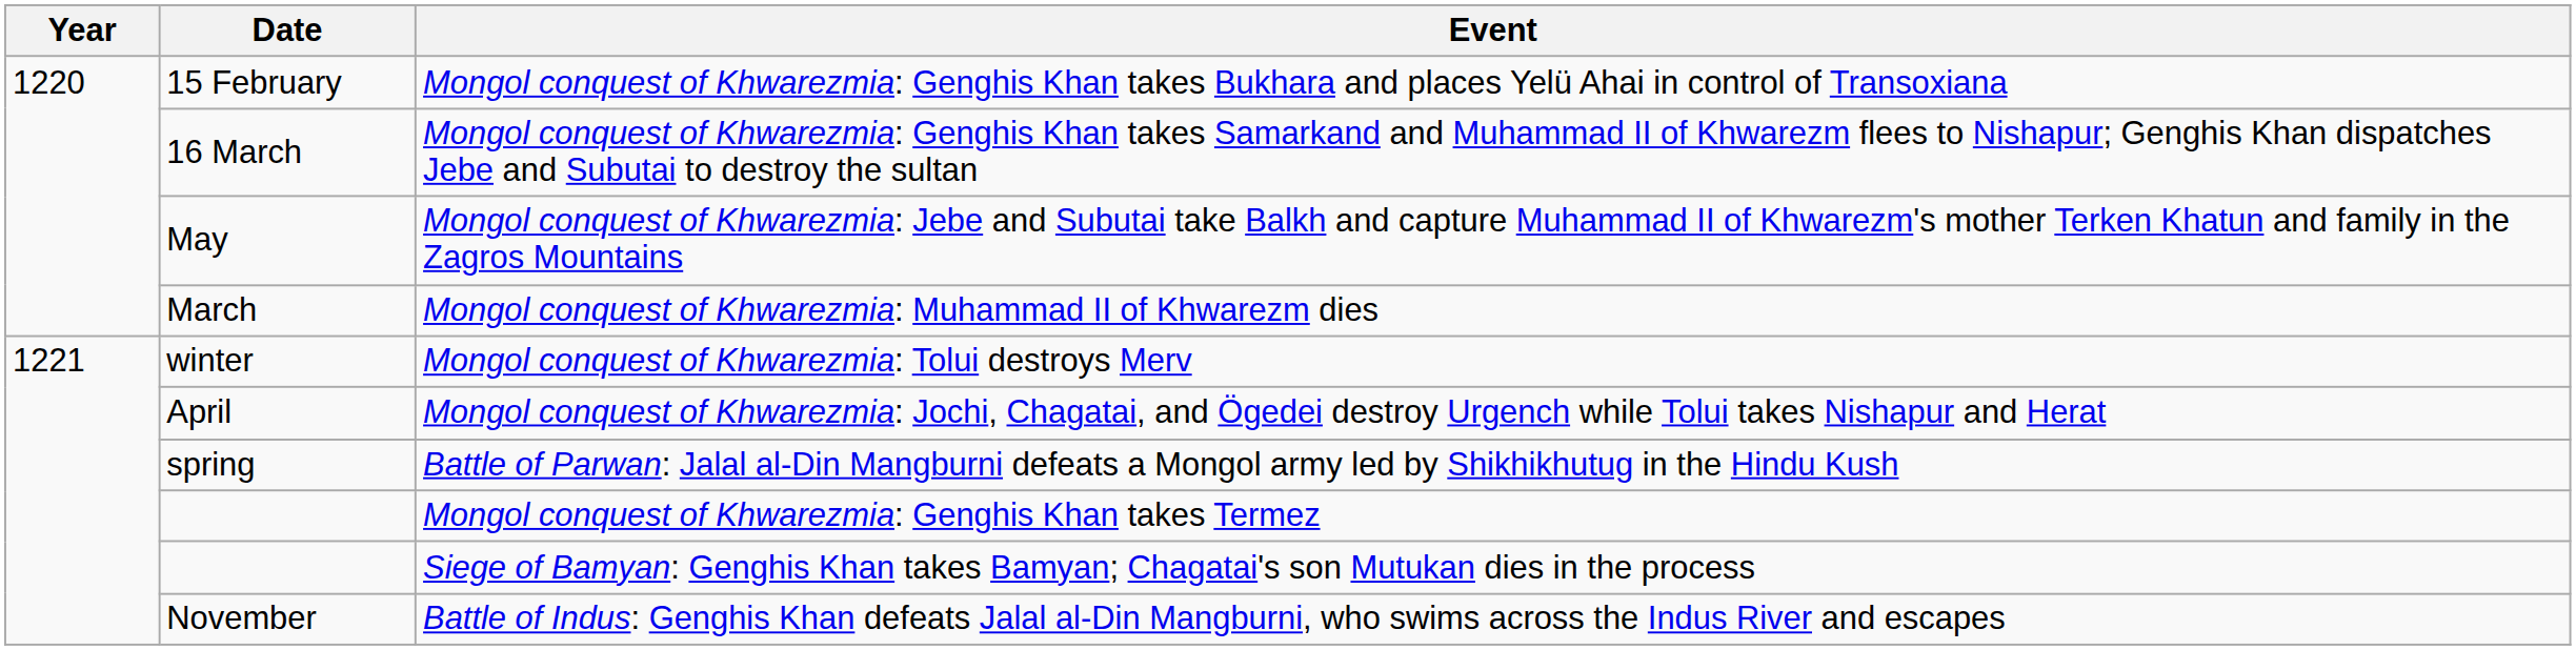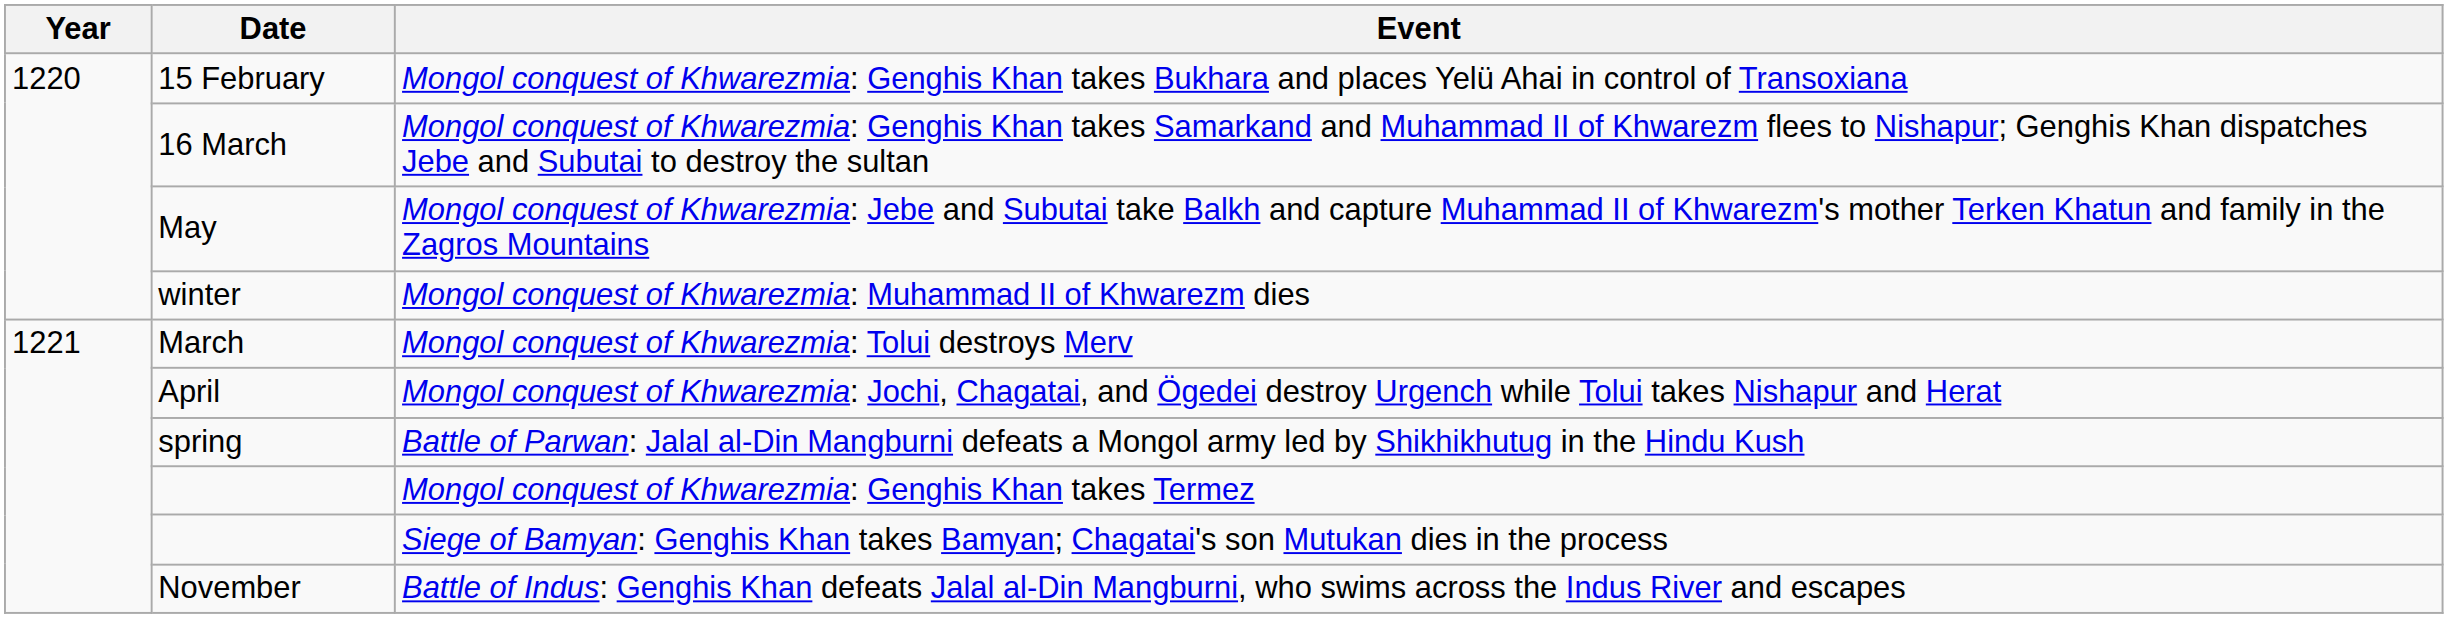Mongol conquest of Khwarezmia: Muhammad II of Khwarezm dies | Date: March -> winter
Mongol conquest of Khwarezmia: Tolui destroys Merv | Date: winter -> March
